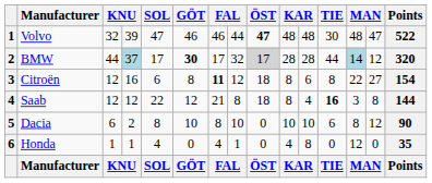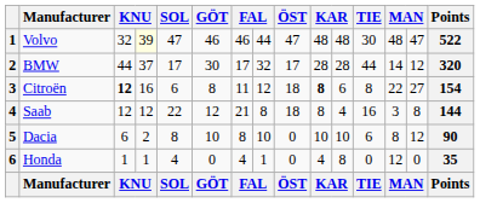Volvo | column 4: no background -> lightyellow background
Volvo | ÖST: bold -> normal
BMW | column 4: lightblue background -> no background
BMW | GÖT: bold -> normal
BMW | ÖST: lightgrey background -> no background
BMW | column 13: lightblue background -> no background
Citroën | column 3: normal -> bold
Citroën | column 7: bold -> normal
Citroën | column 10: normal -> bold
Saab | TIE: bold -> normal
